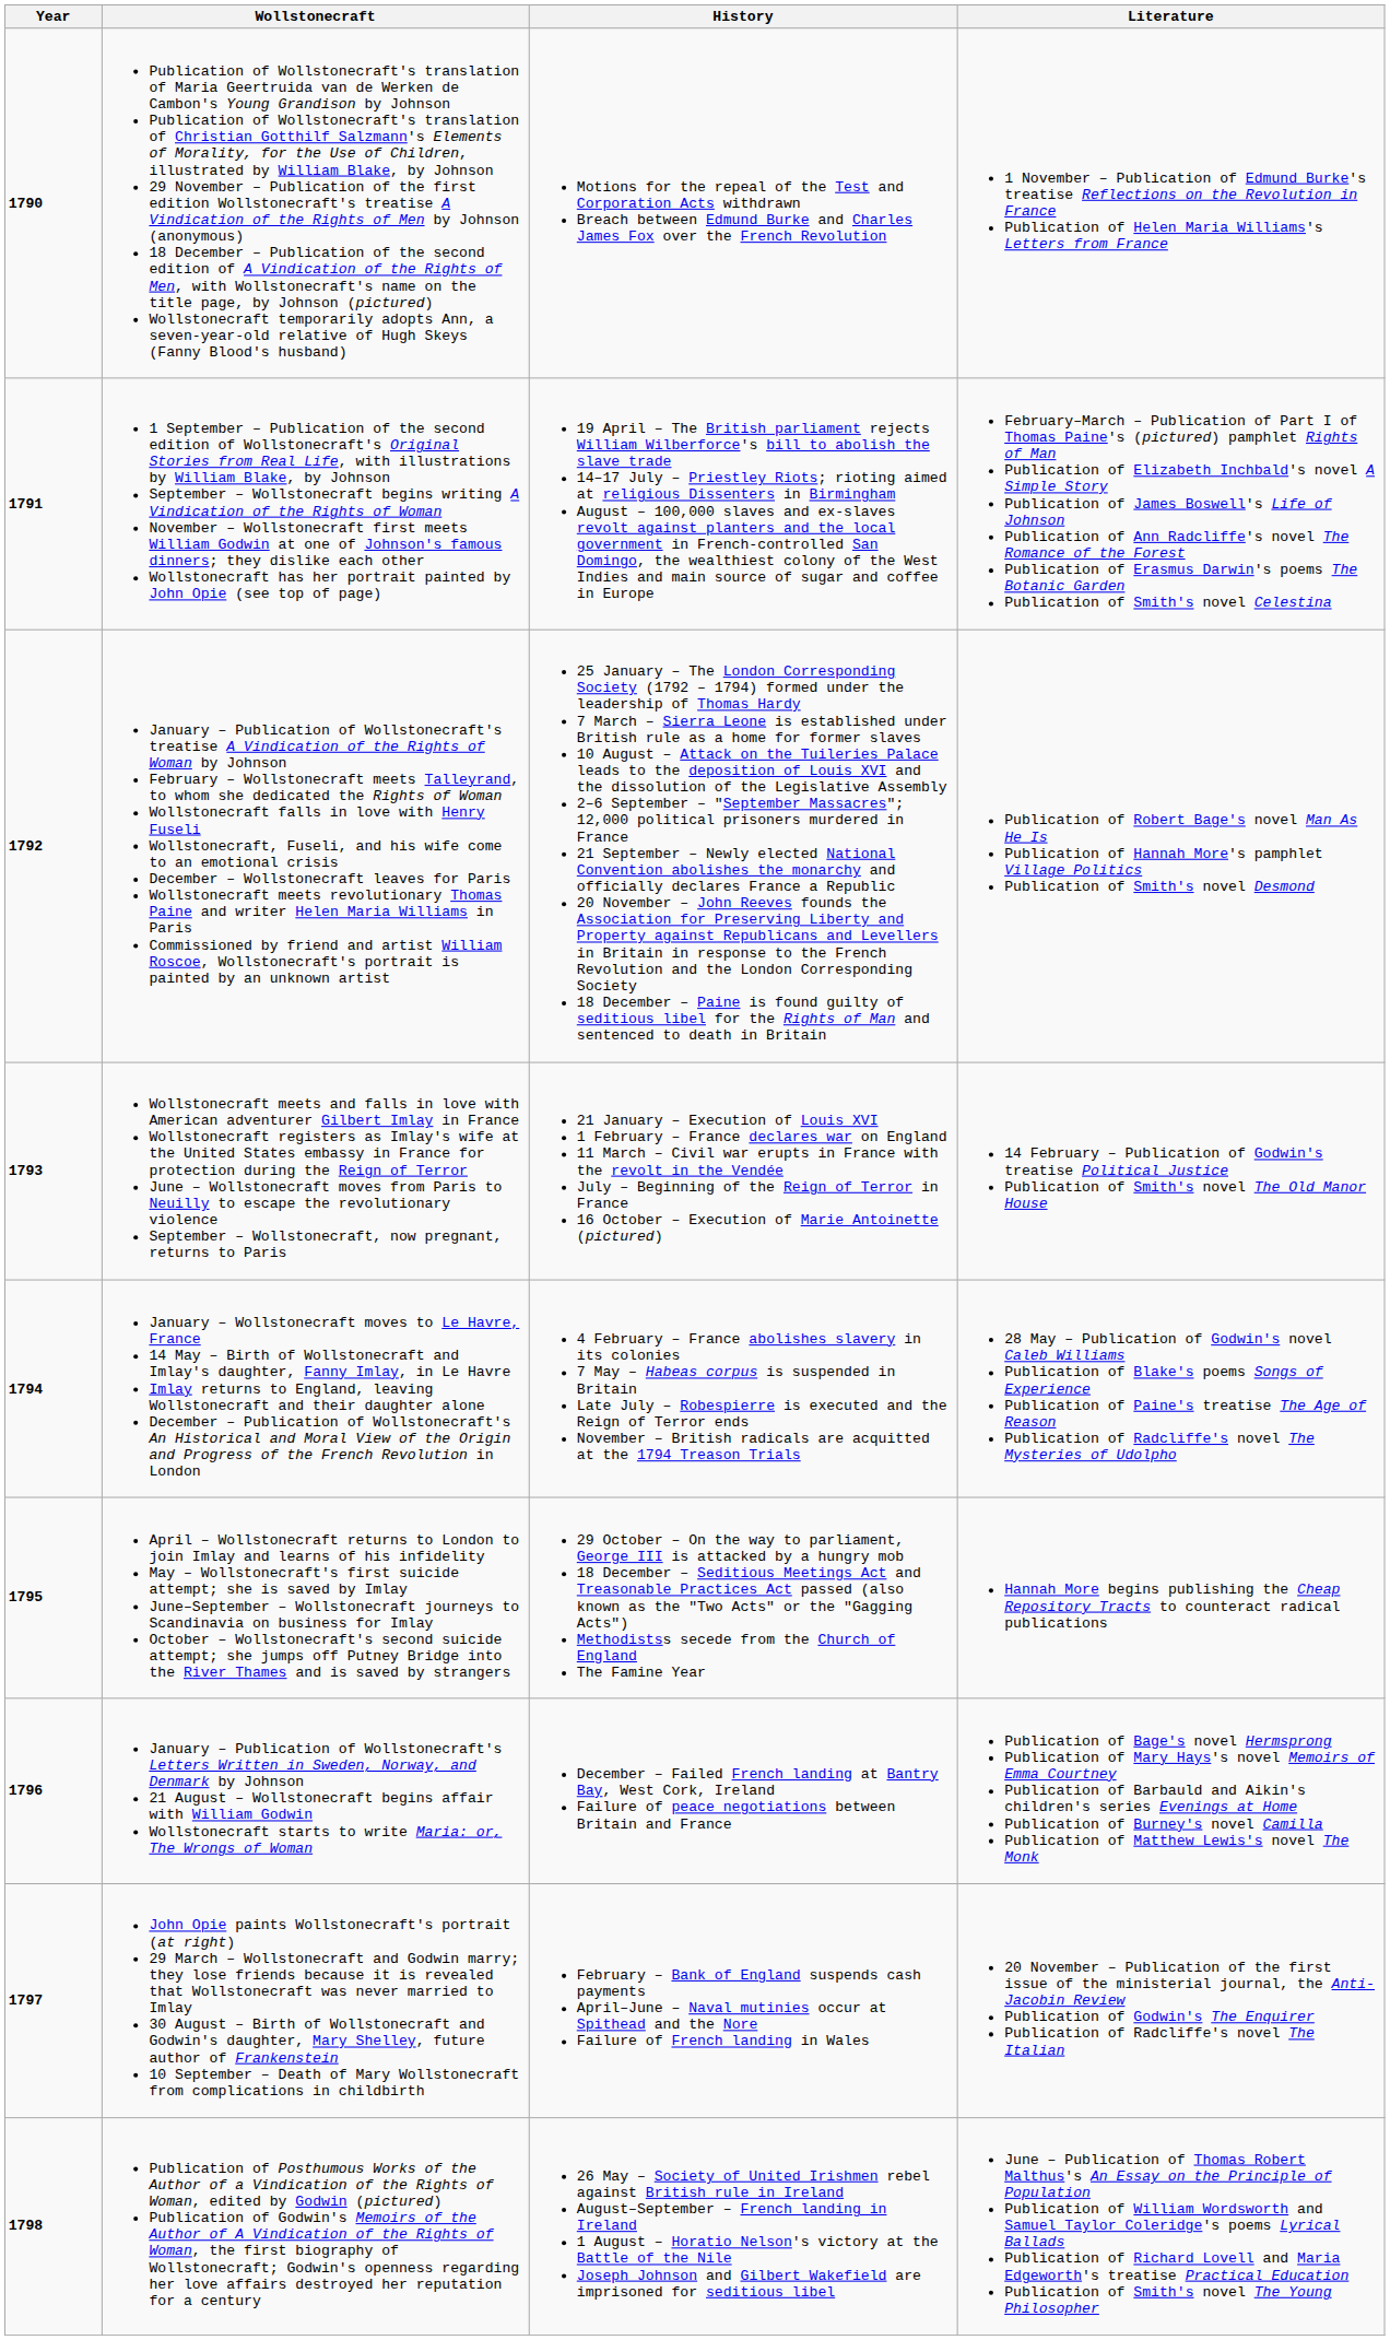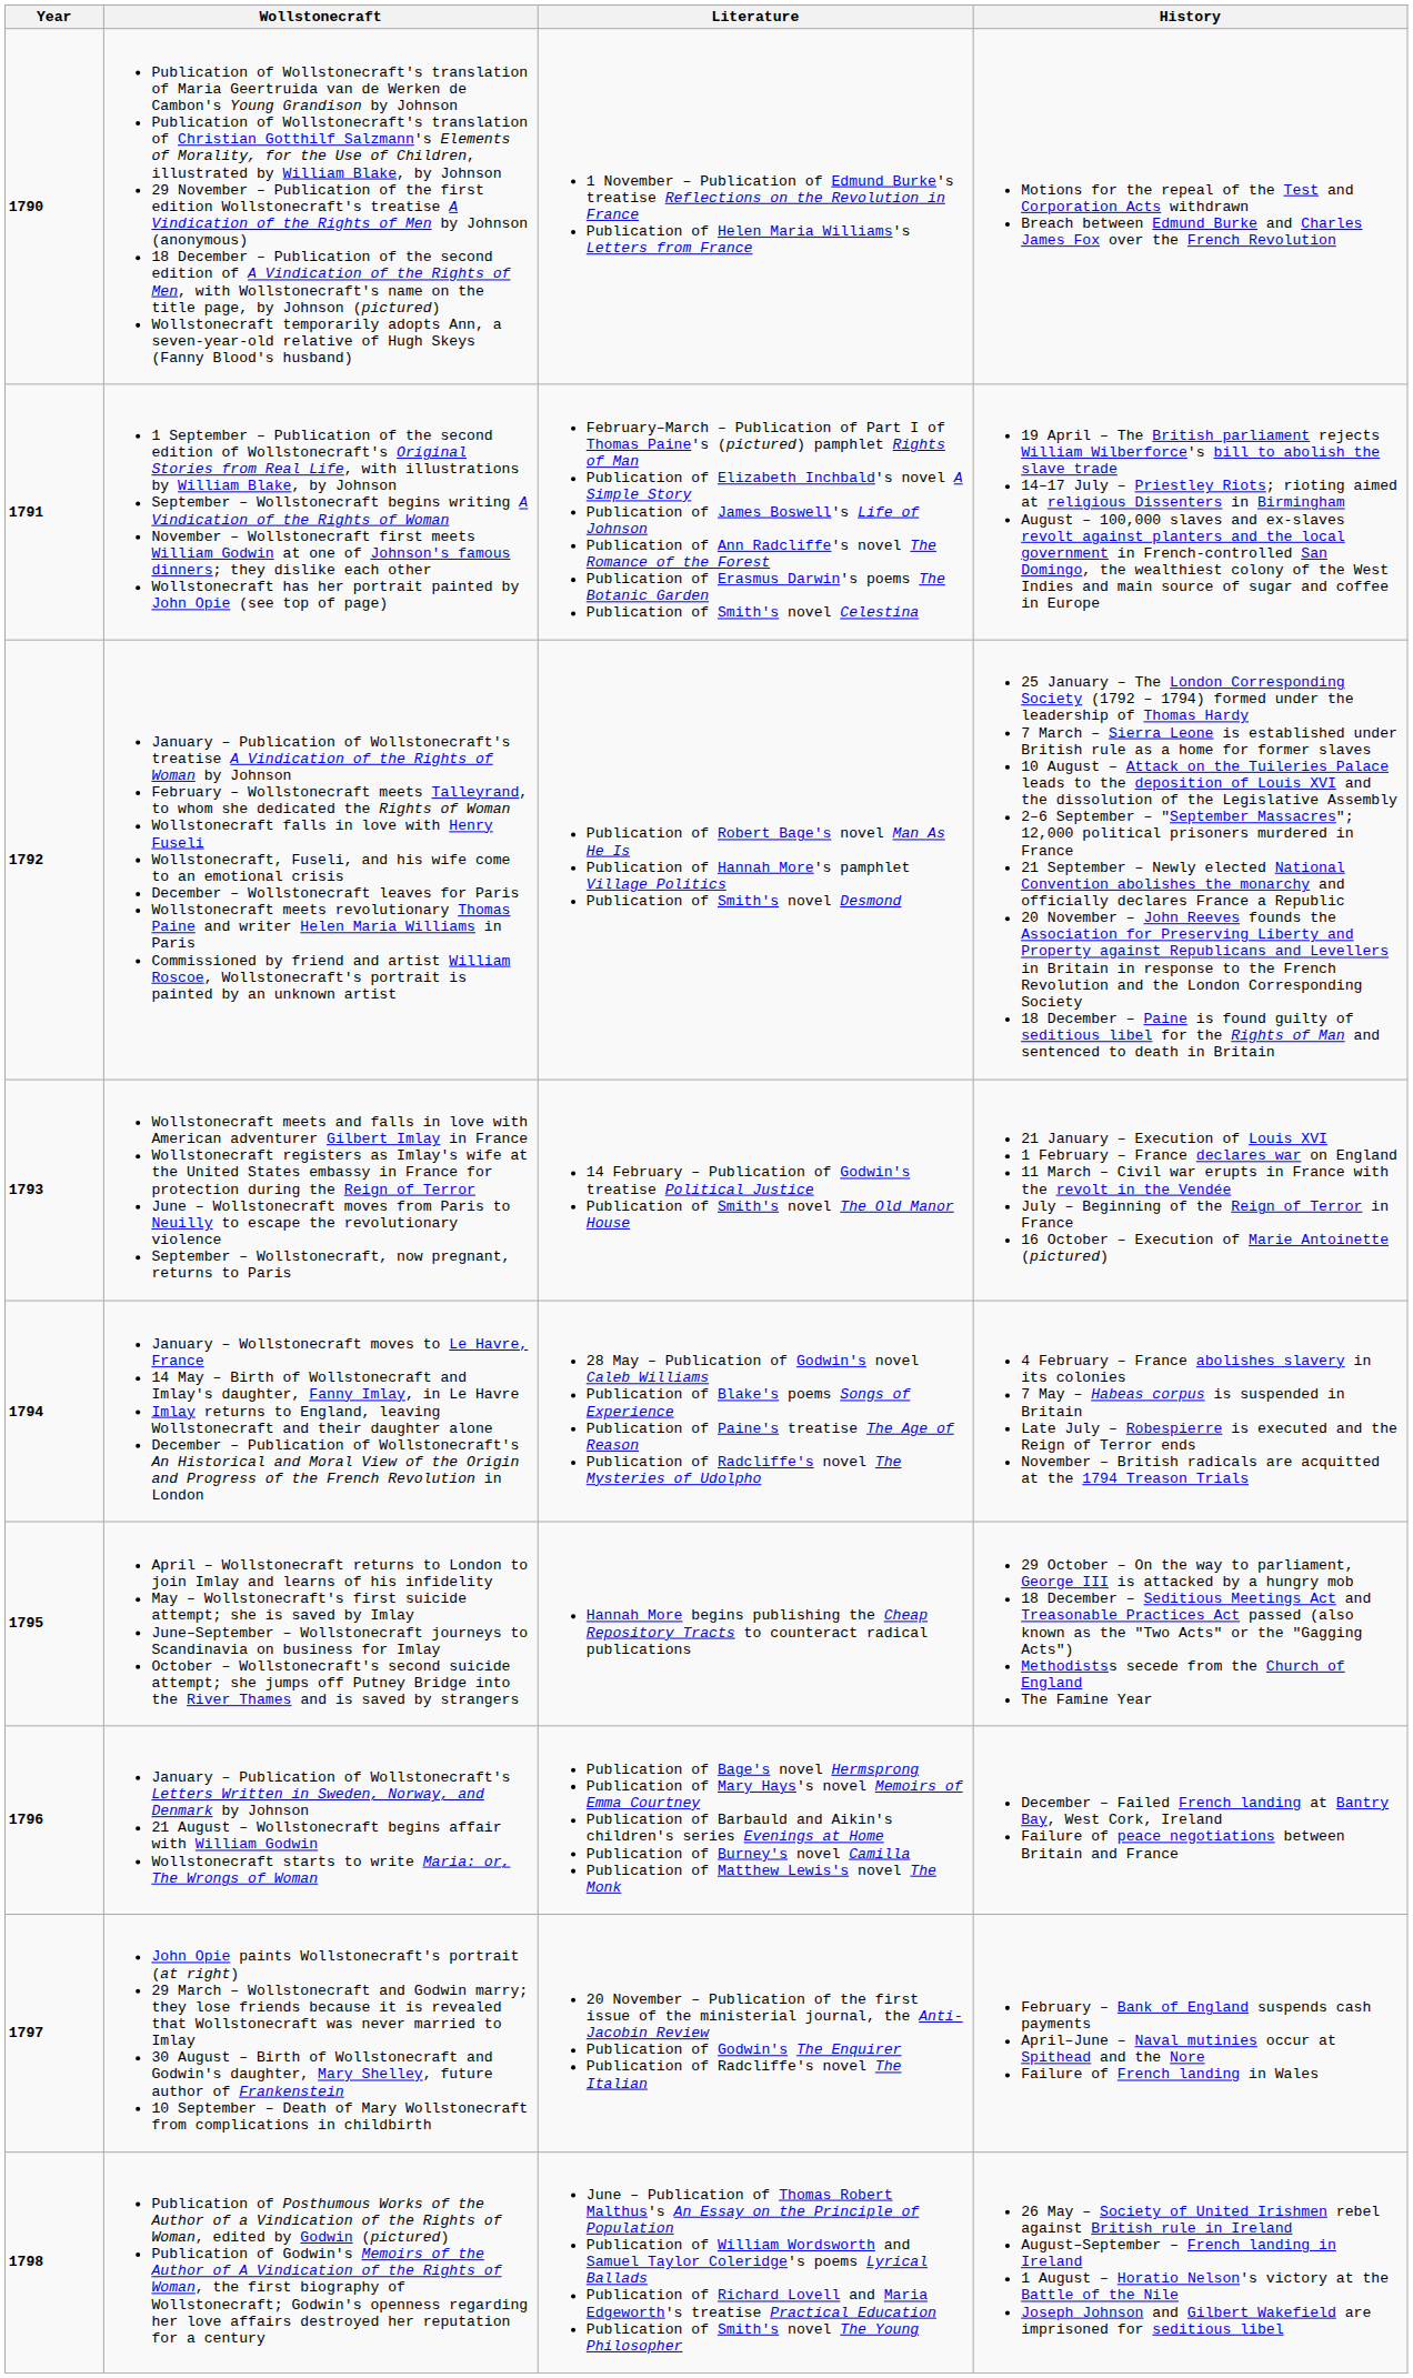columns swapped: Literature <-> History
